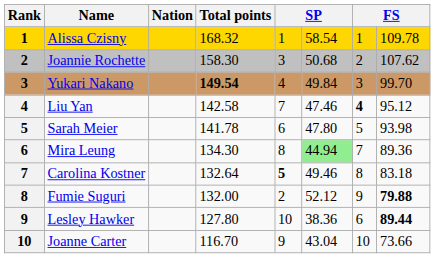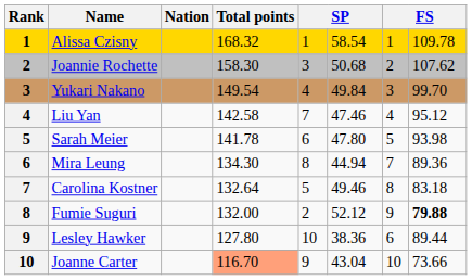Yukari Nakano | Total points: bold -> normal
Liu Yan | column 7: bold -> normal
Mira Leung | column 6: lightgreen background -> no background
Carolina Kostner | column 5: bold -> normal
Lesley Hawker | column 8: bold -> normal
Joanne Carter | Total points: no background -> lightsalmon background
